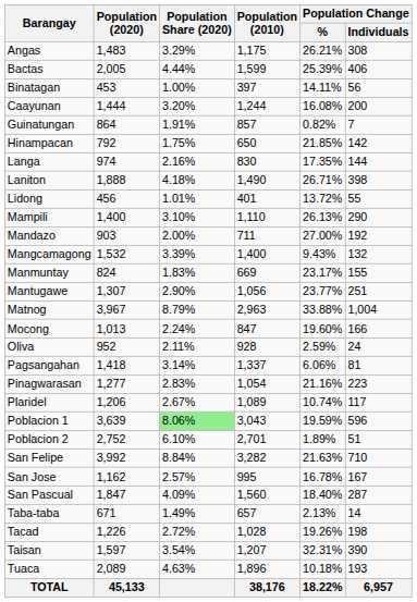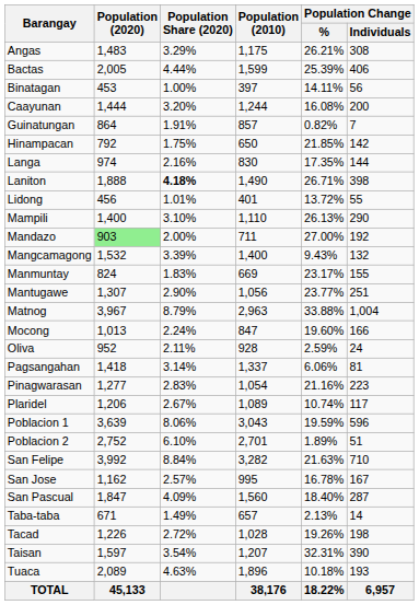Laniton | Population Share (2020): normal -> bold
Mandazo | Population (2020): no background -> lightgreen background
Poblacion 1 | Population Share (2020): lightgreen background -> no background
